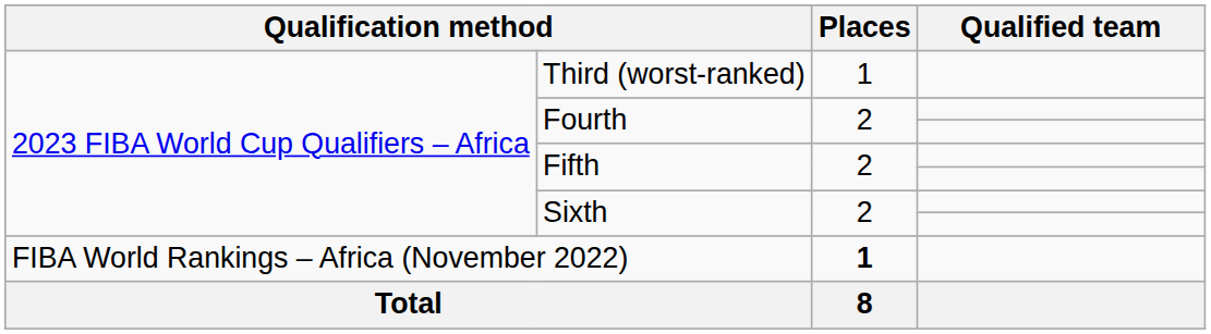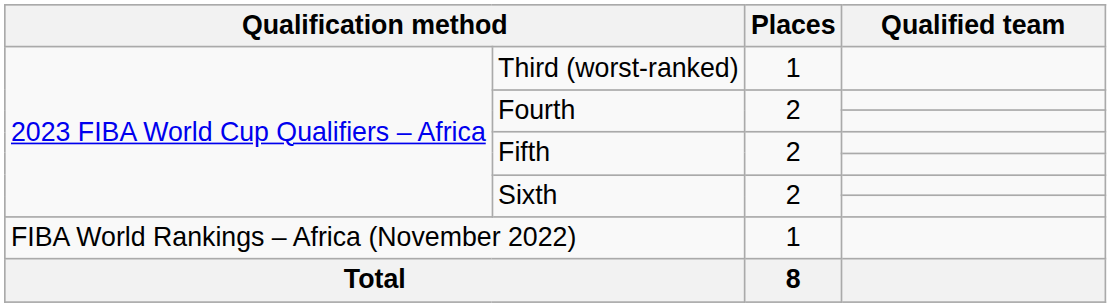FIBA World Rankings – Africa (November 2022) | Places: bold -> normal
